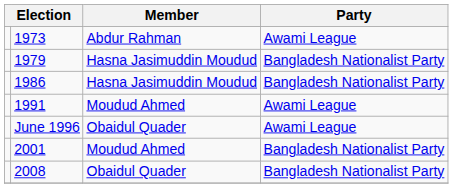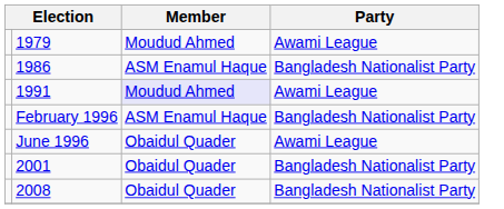- row: 1973 | Abdur Rahman | Awami League
1979 | Member: Hasna Jasimuddin Moudud -> Moudud Ahmed
1979 | Party: Bangladesh Nationalist Party -> Awami League
1986 | Member: Hasna Jasimuddin Moudud -> ASM Enamul Haque
1991 | Member: no background -> lavender background
+ row: February 1996 | ASM Enamul Haque | Bangladesh Nationalist Party
2001 | Member: Moudud Ahmed -> Obaidul Quader
